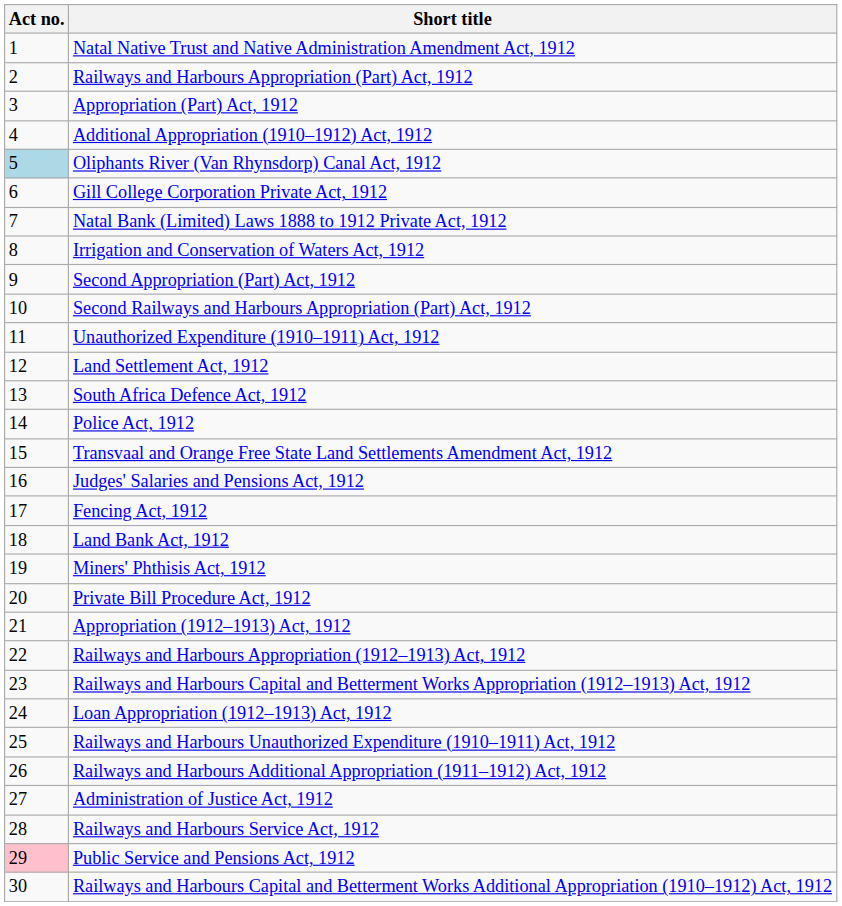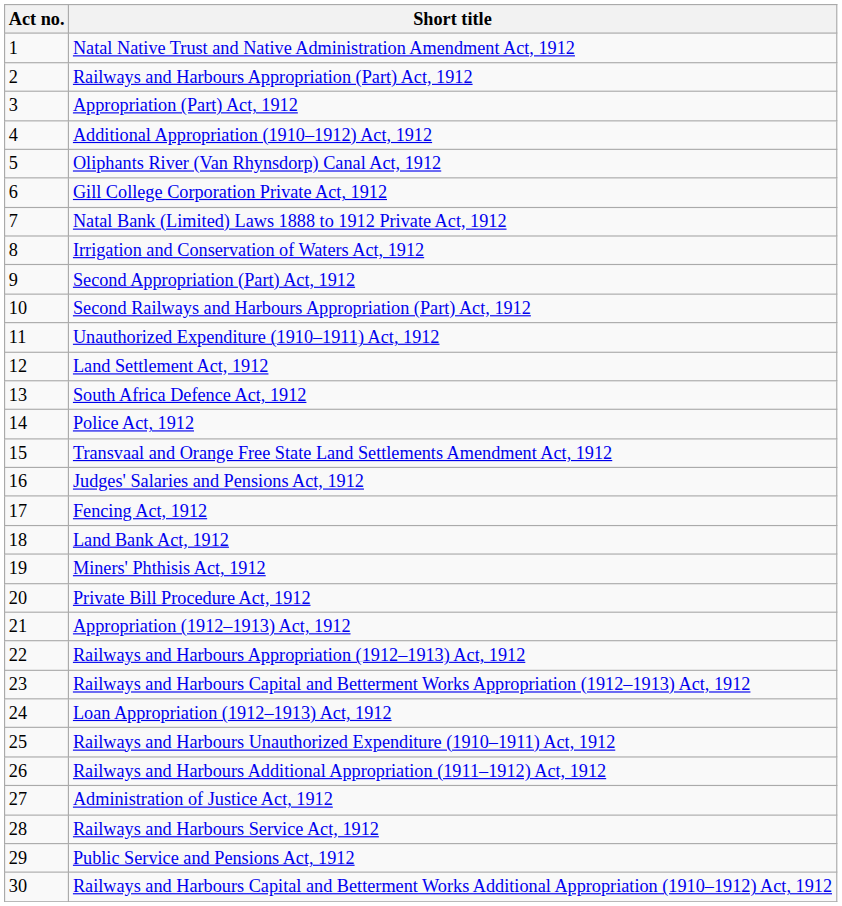Oliphants River (Van Rhynsdorp) Canal Act, 1912 | Act no.: lightblue background -> no background
Public Service and Pensions Act, 1912 | Act no.: pink background -> no background
